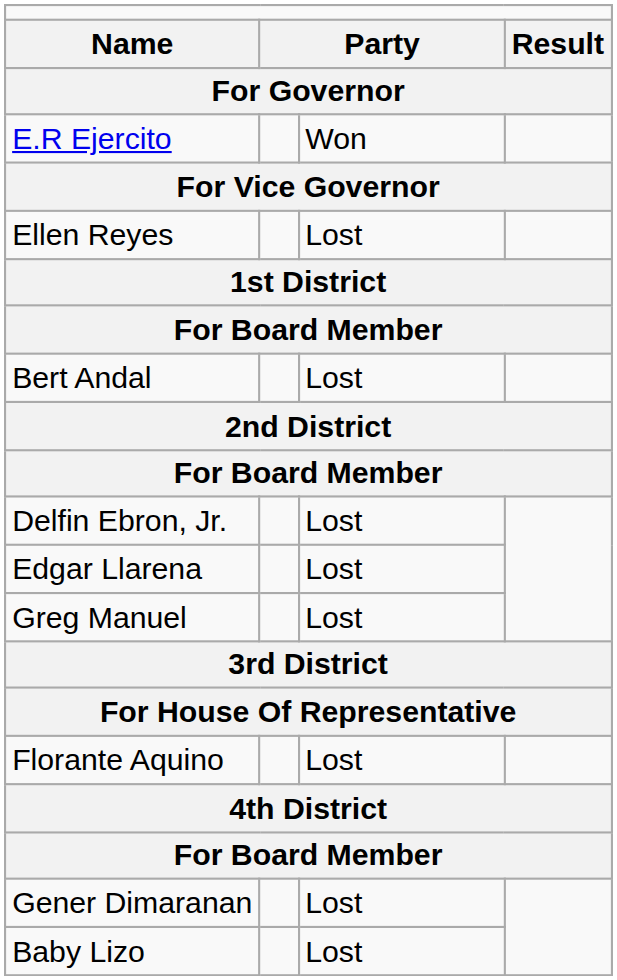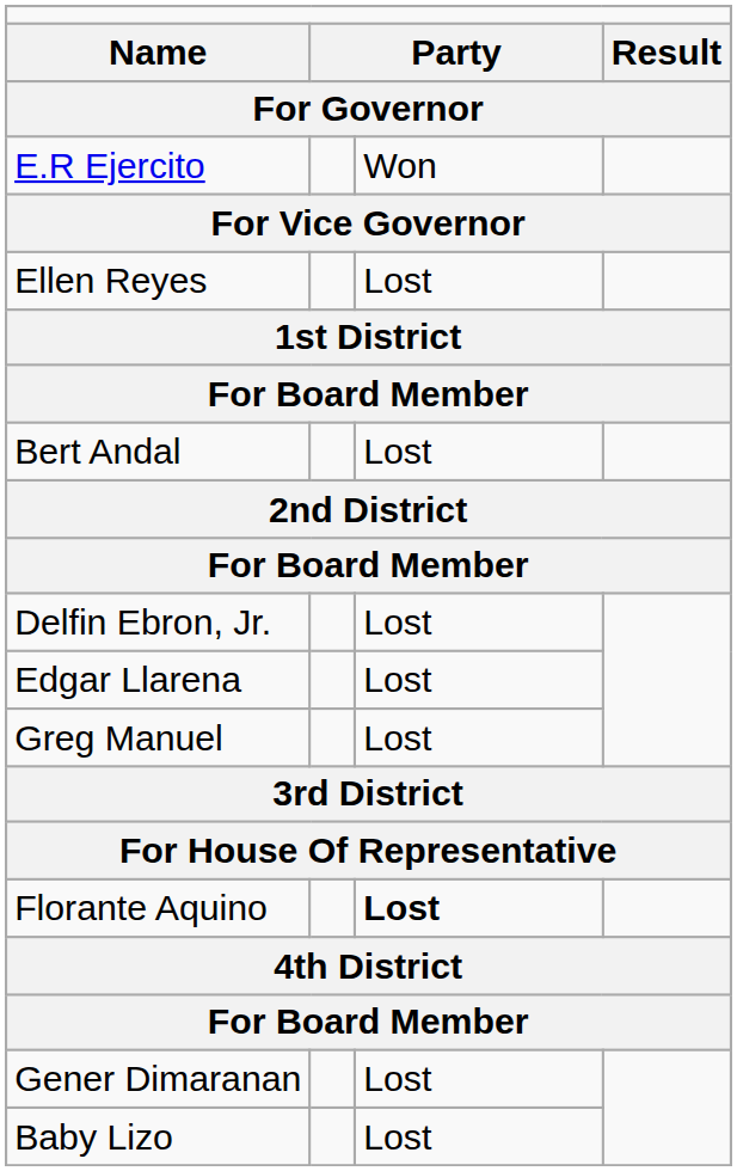Florante Aquino | column 3: normal -> bold
